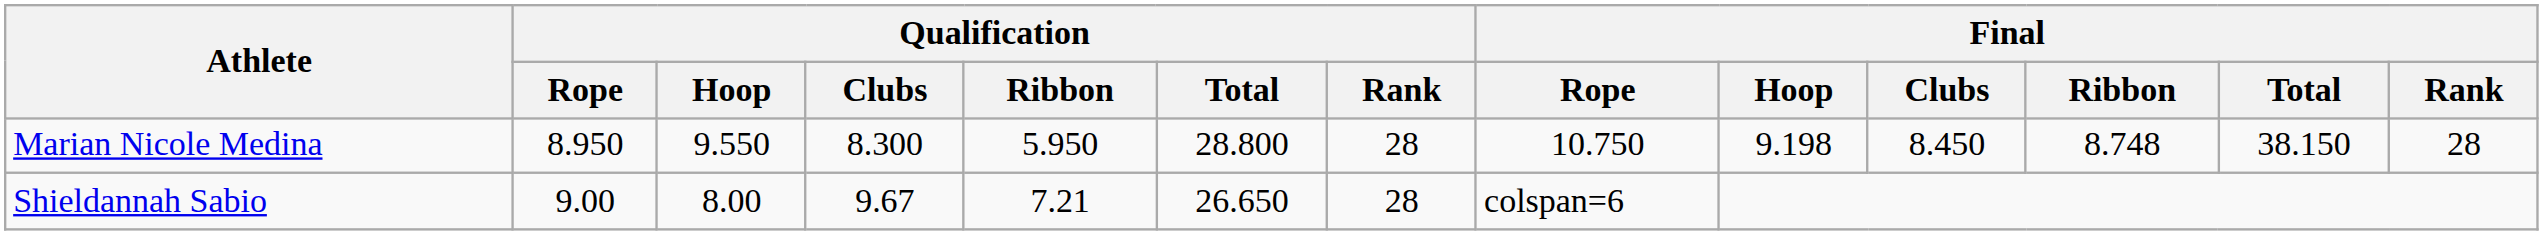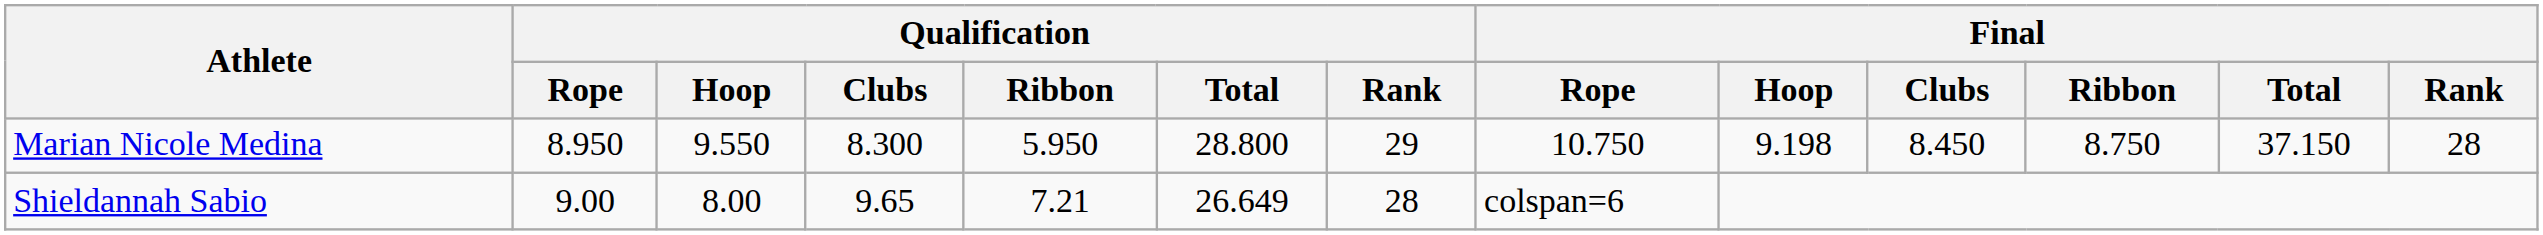Marian Nicole Medina | Qualification / Rank: 28 -> 29
Marian Nicole Medina | Final / Ribbon: 8.748 -> 8.750
Marian Nicole Medina | Final / Total: 38.150 -> 37.150
Shieldannah Sabio | Qualification / Clubs: 9.67 -> 9.65
Shieldannah Sabio | Qualification / Total: 26.650 -> 26.649
